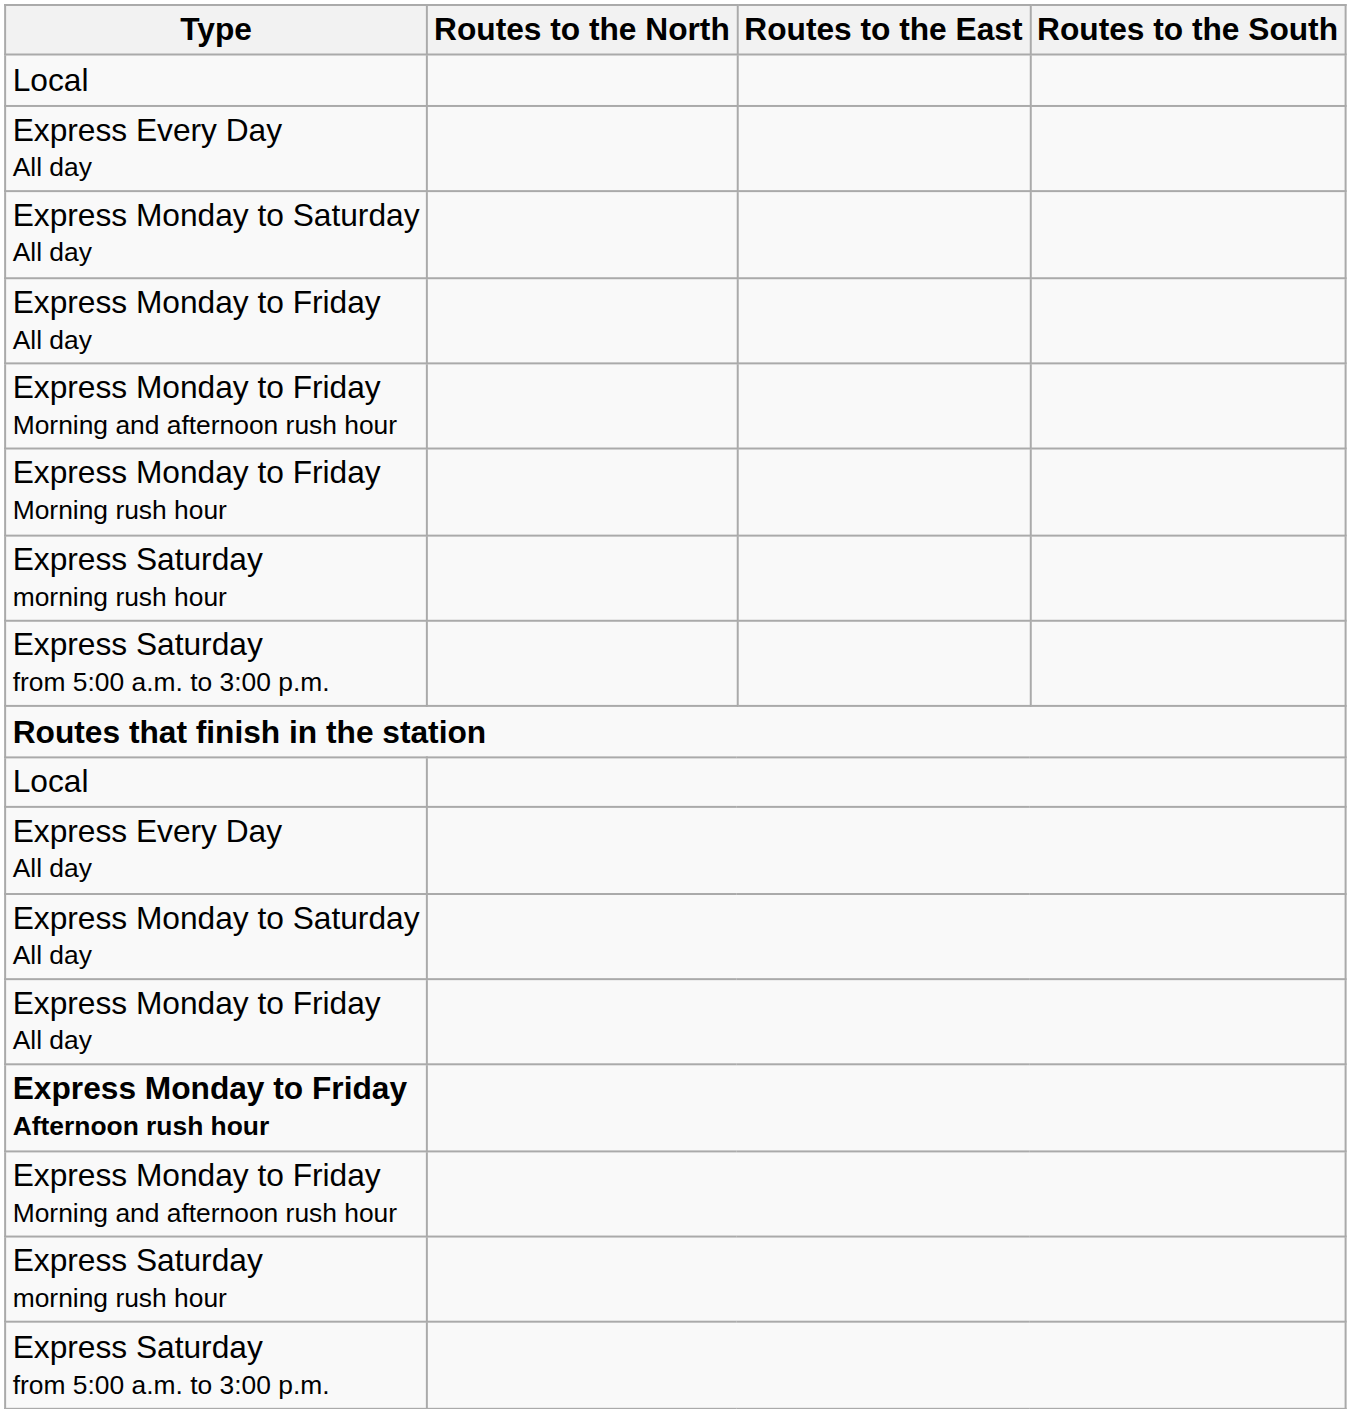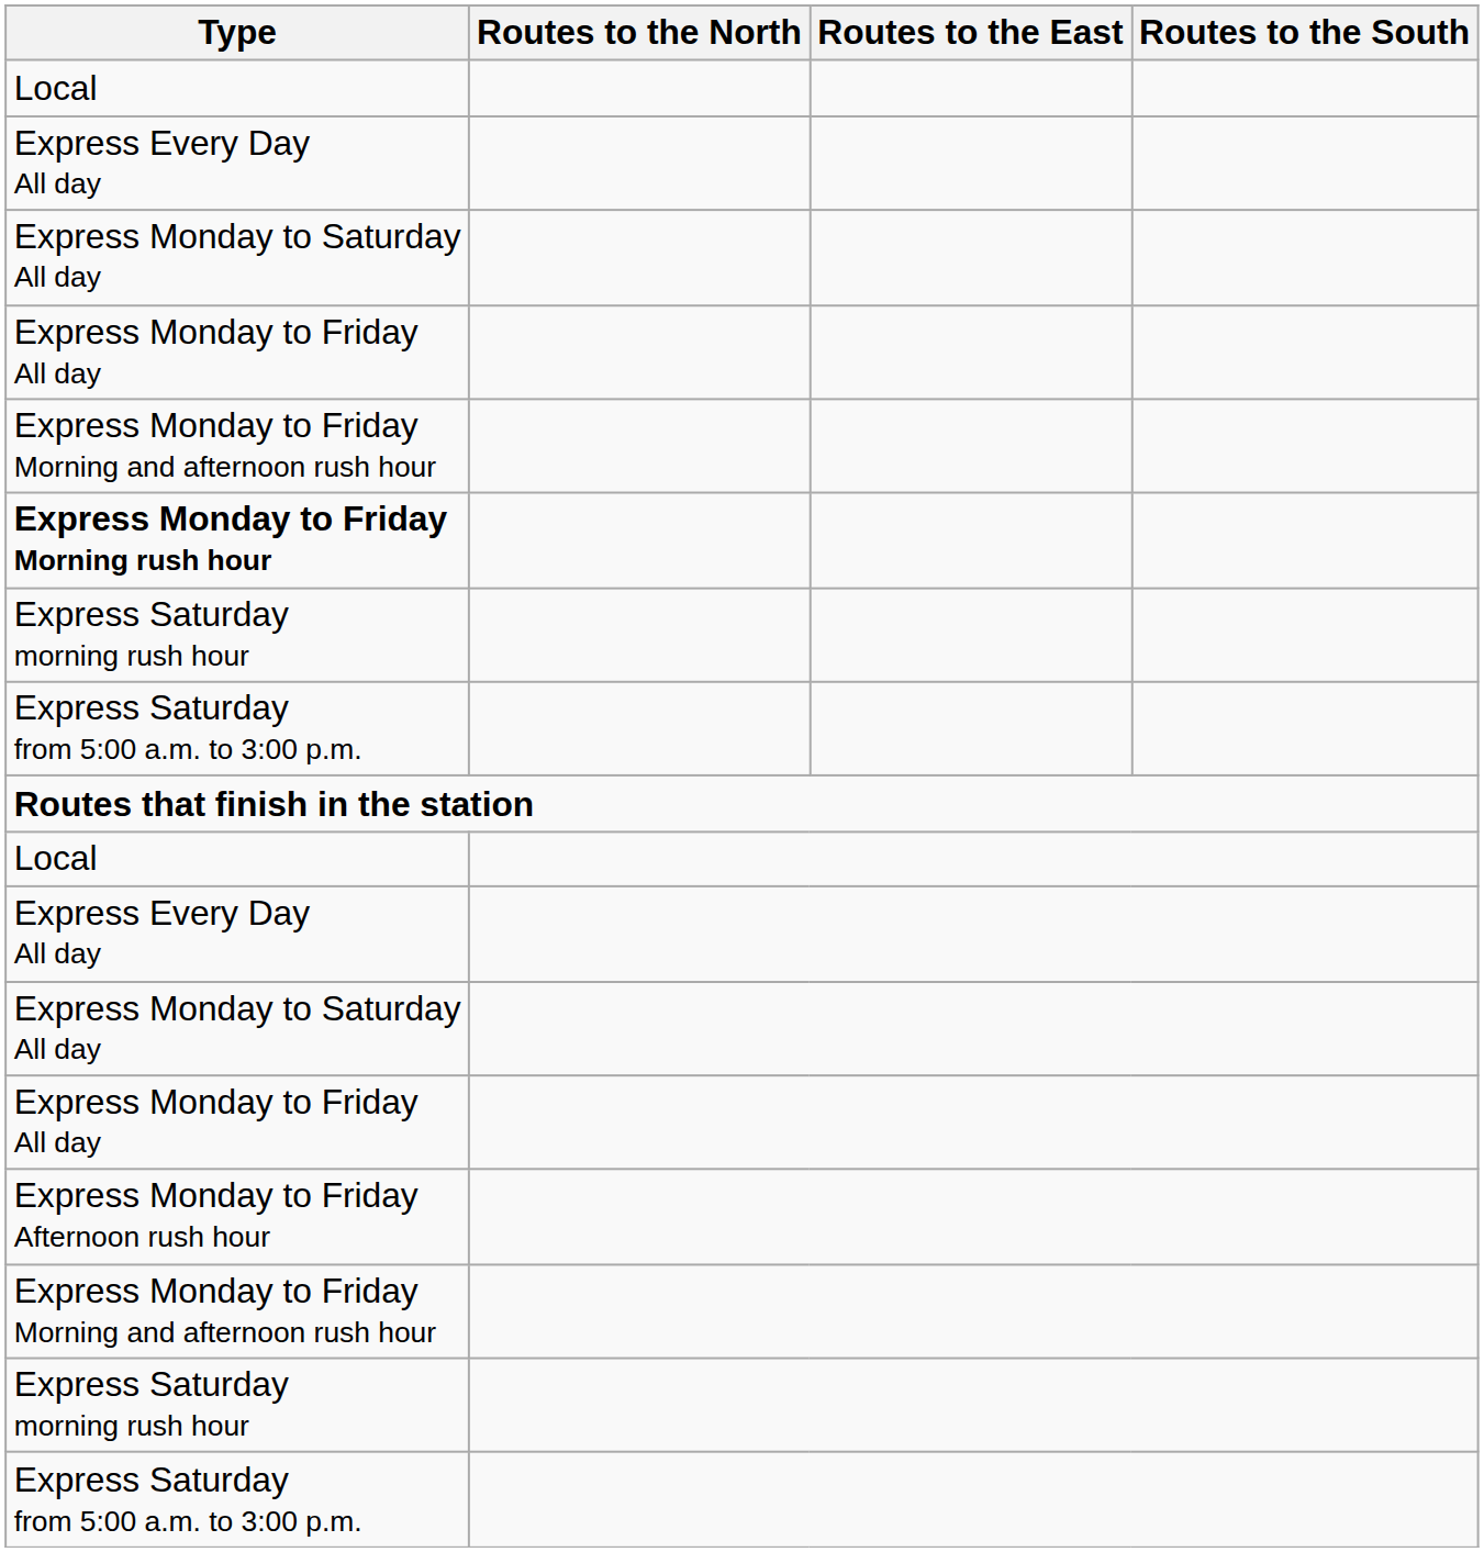Express Monday to Friday Morning rush hour | Type: normal -> bold
Express Monday to Friday Afternoon rush hour | Type: bold -> normal
